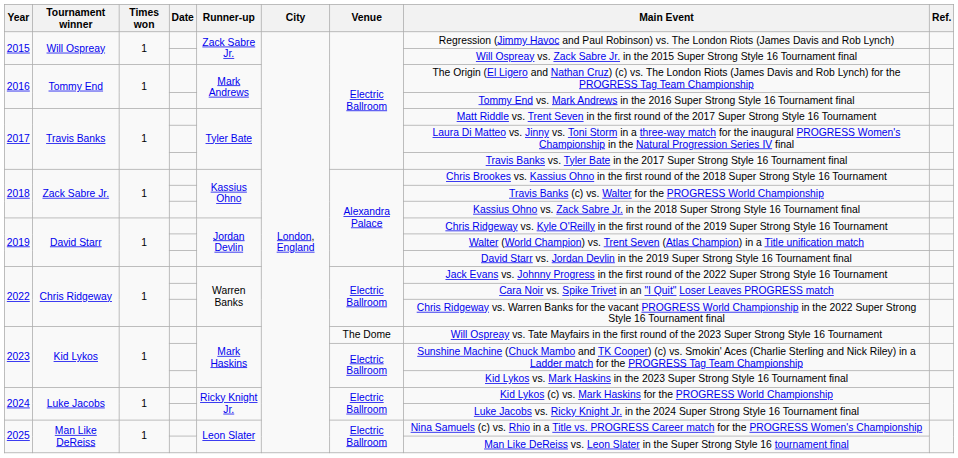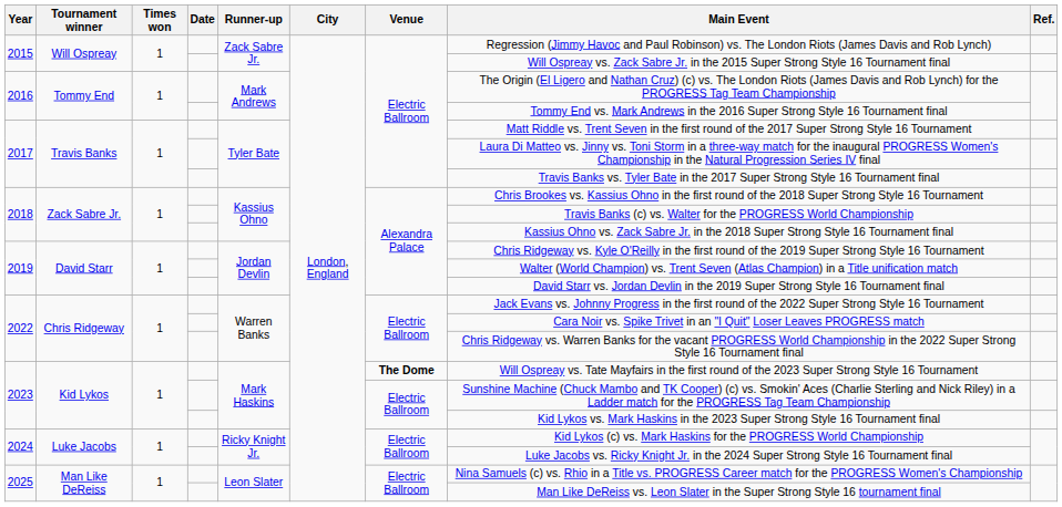row 18 | Venue: normal -> bold
